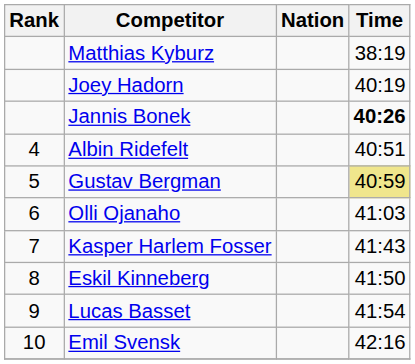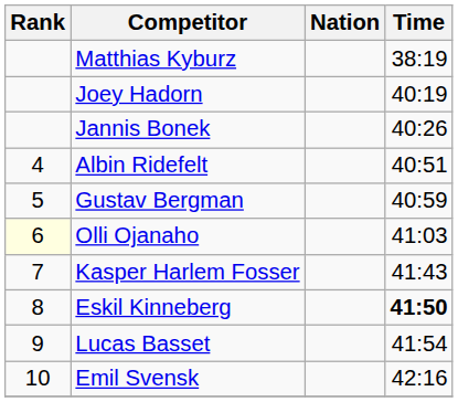Jannis Bonek | Time: bold -> normal
Gustav Bergman | Time: khaki background -> no background
Olli Ojanaho | Rank: no background -> lightyellow background
Eskil Kinneberg | Time: normal -> bold
